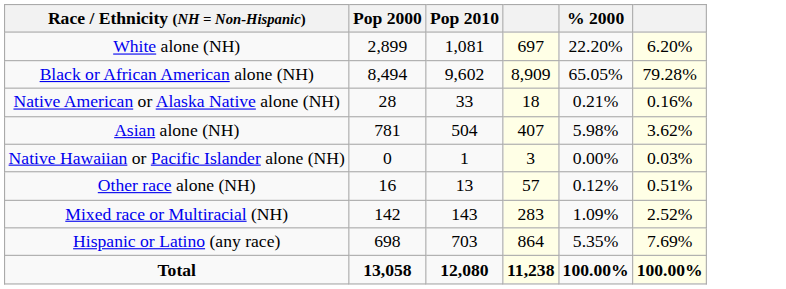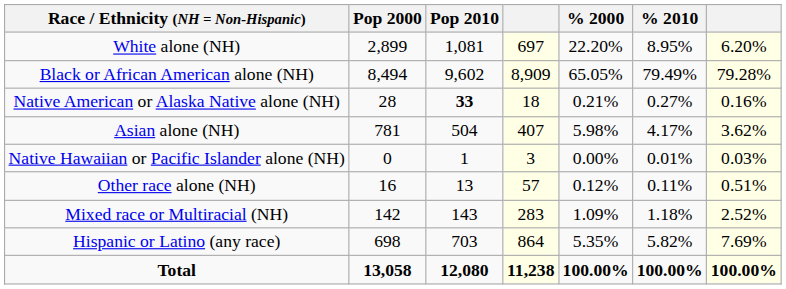+ column: % 2010 | 8.95% | 79.49% | 0.27% | 4.17% | 0.01% | 0.11% | 1.18% | 5.82% | 100.00%
Native American or Alaska Native alone (NH) | Pop 2010: normal -> bold
